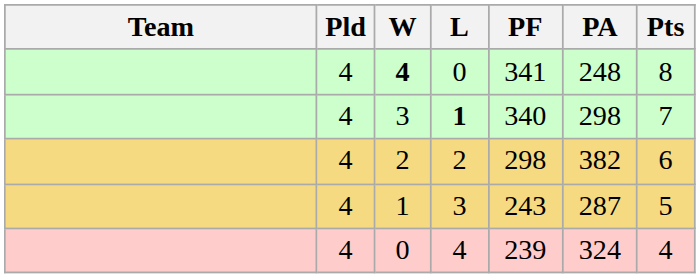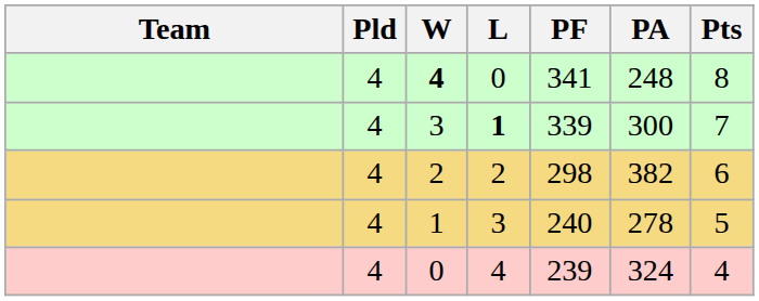row 3 | PF: 340 -> 339
row 3 | PA: 298 -> 300
row 5 | PF: 243 -> 240
row 5 | PA: 287 -> 278
